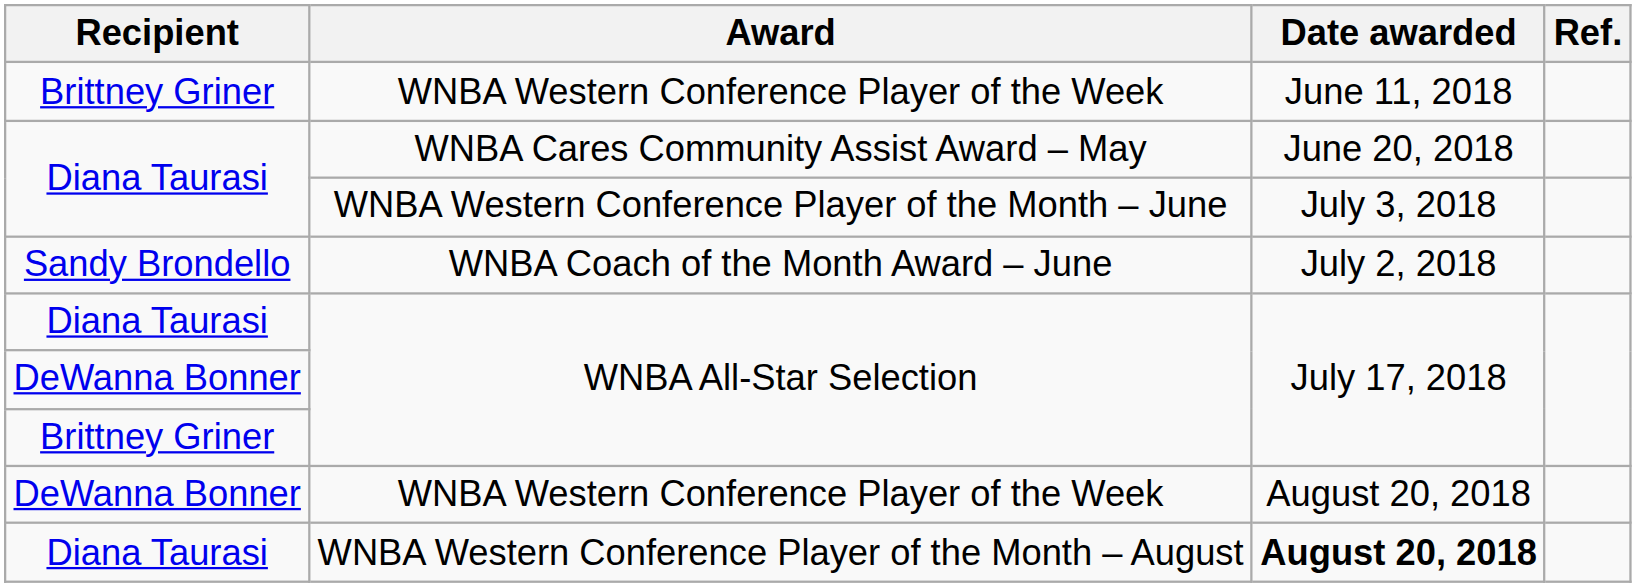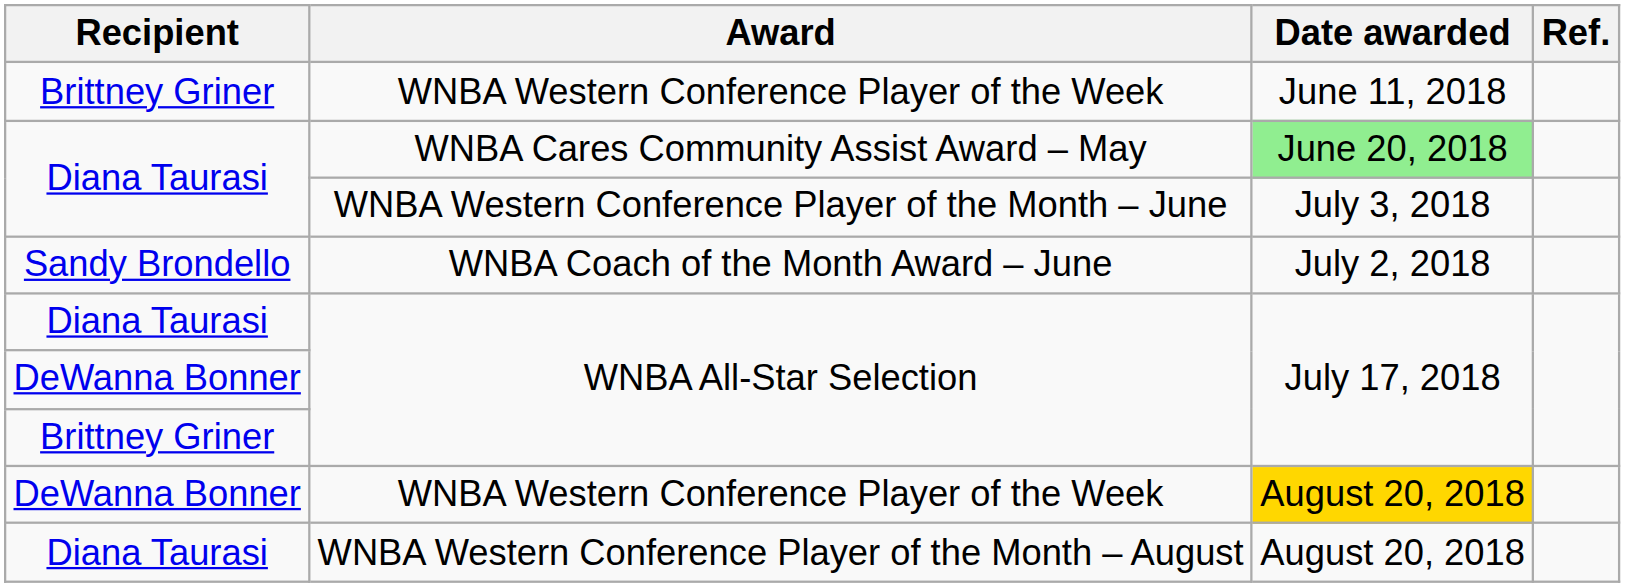WNBA Cares Community Assist Award – May | Date awarded: no background -> lightgreen background
DeWanna Bonner / WNBA Western Conference Player of the Week | Date awarded: no background -> gold background
WNBA Western Conference Player of the Month – August | Date awarded: bold -> normal
